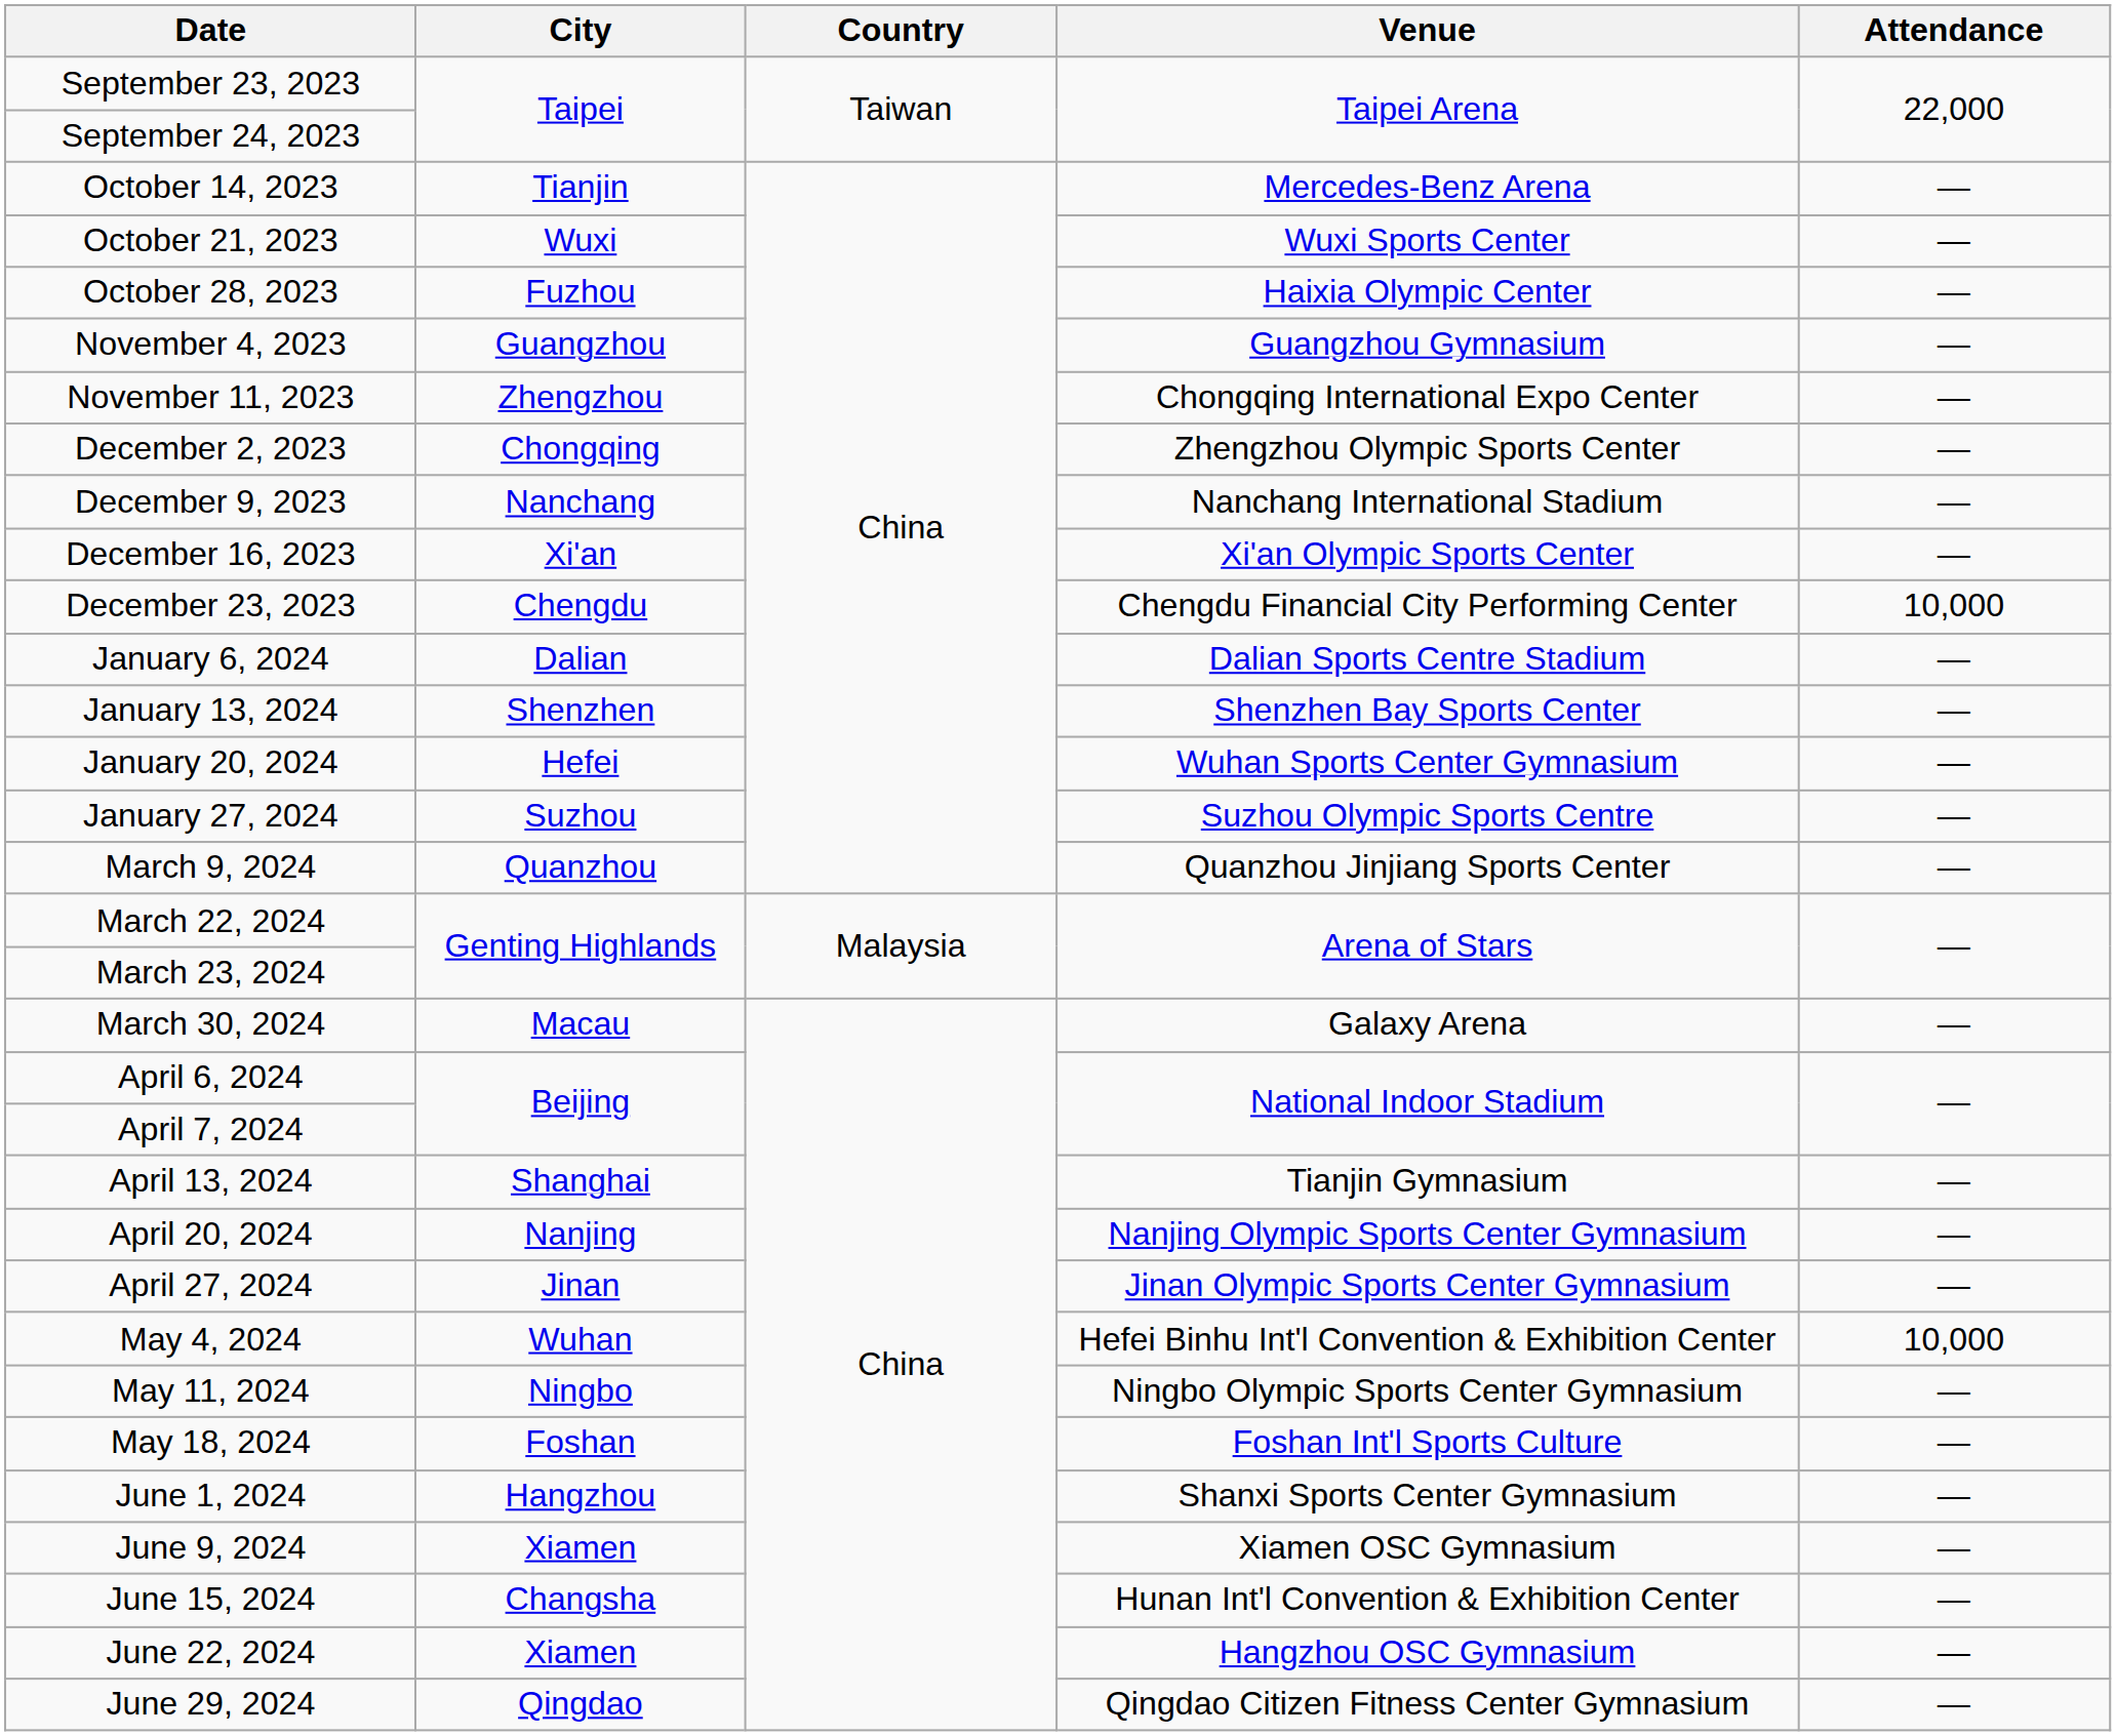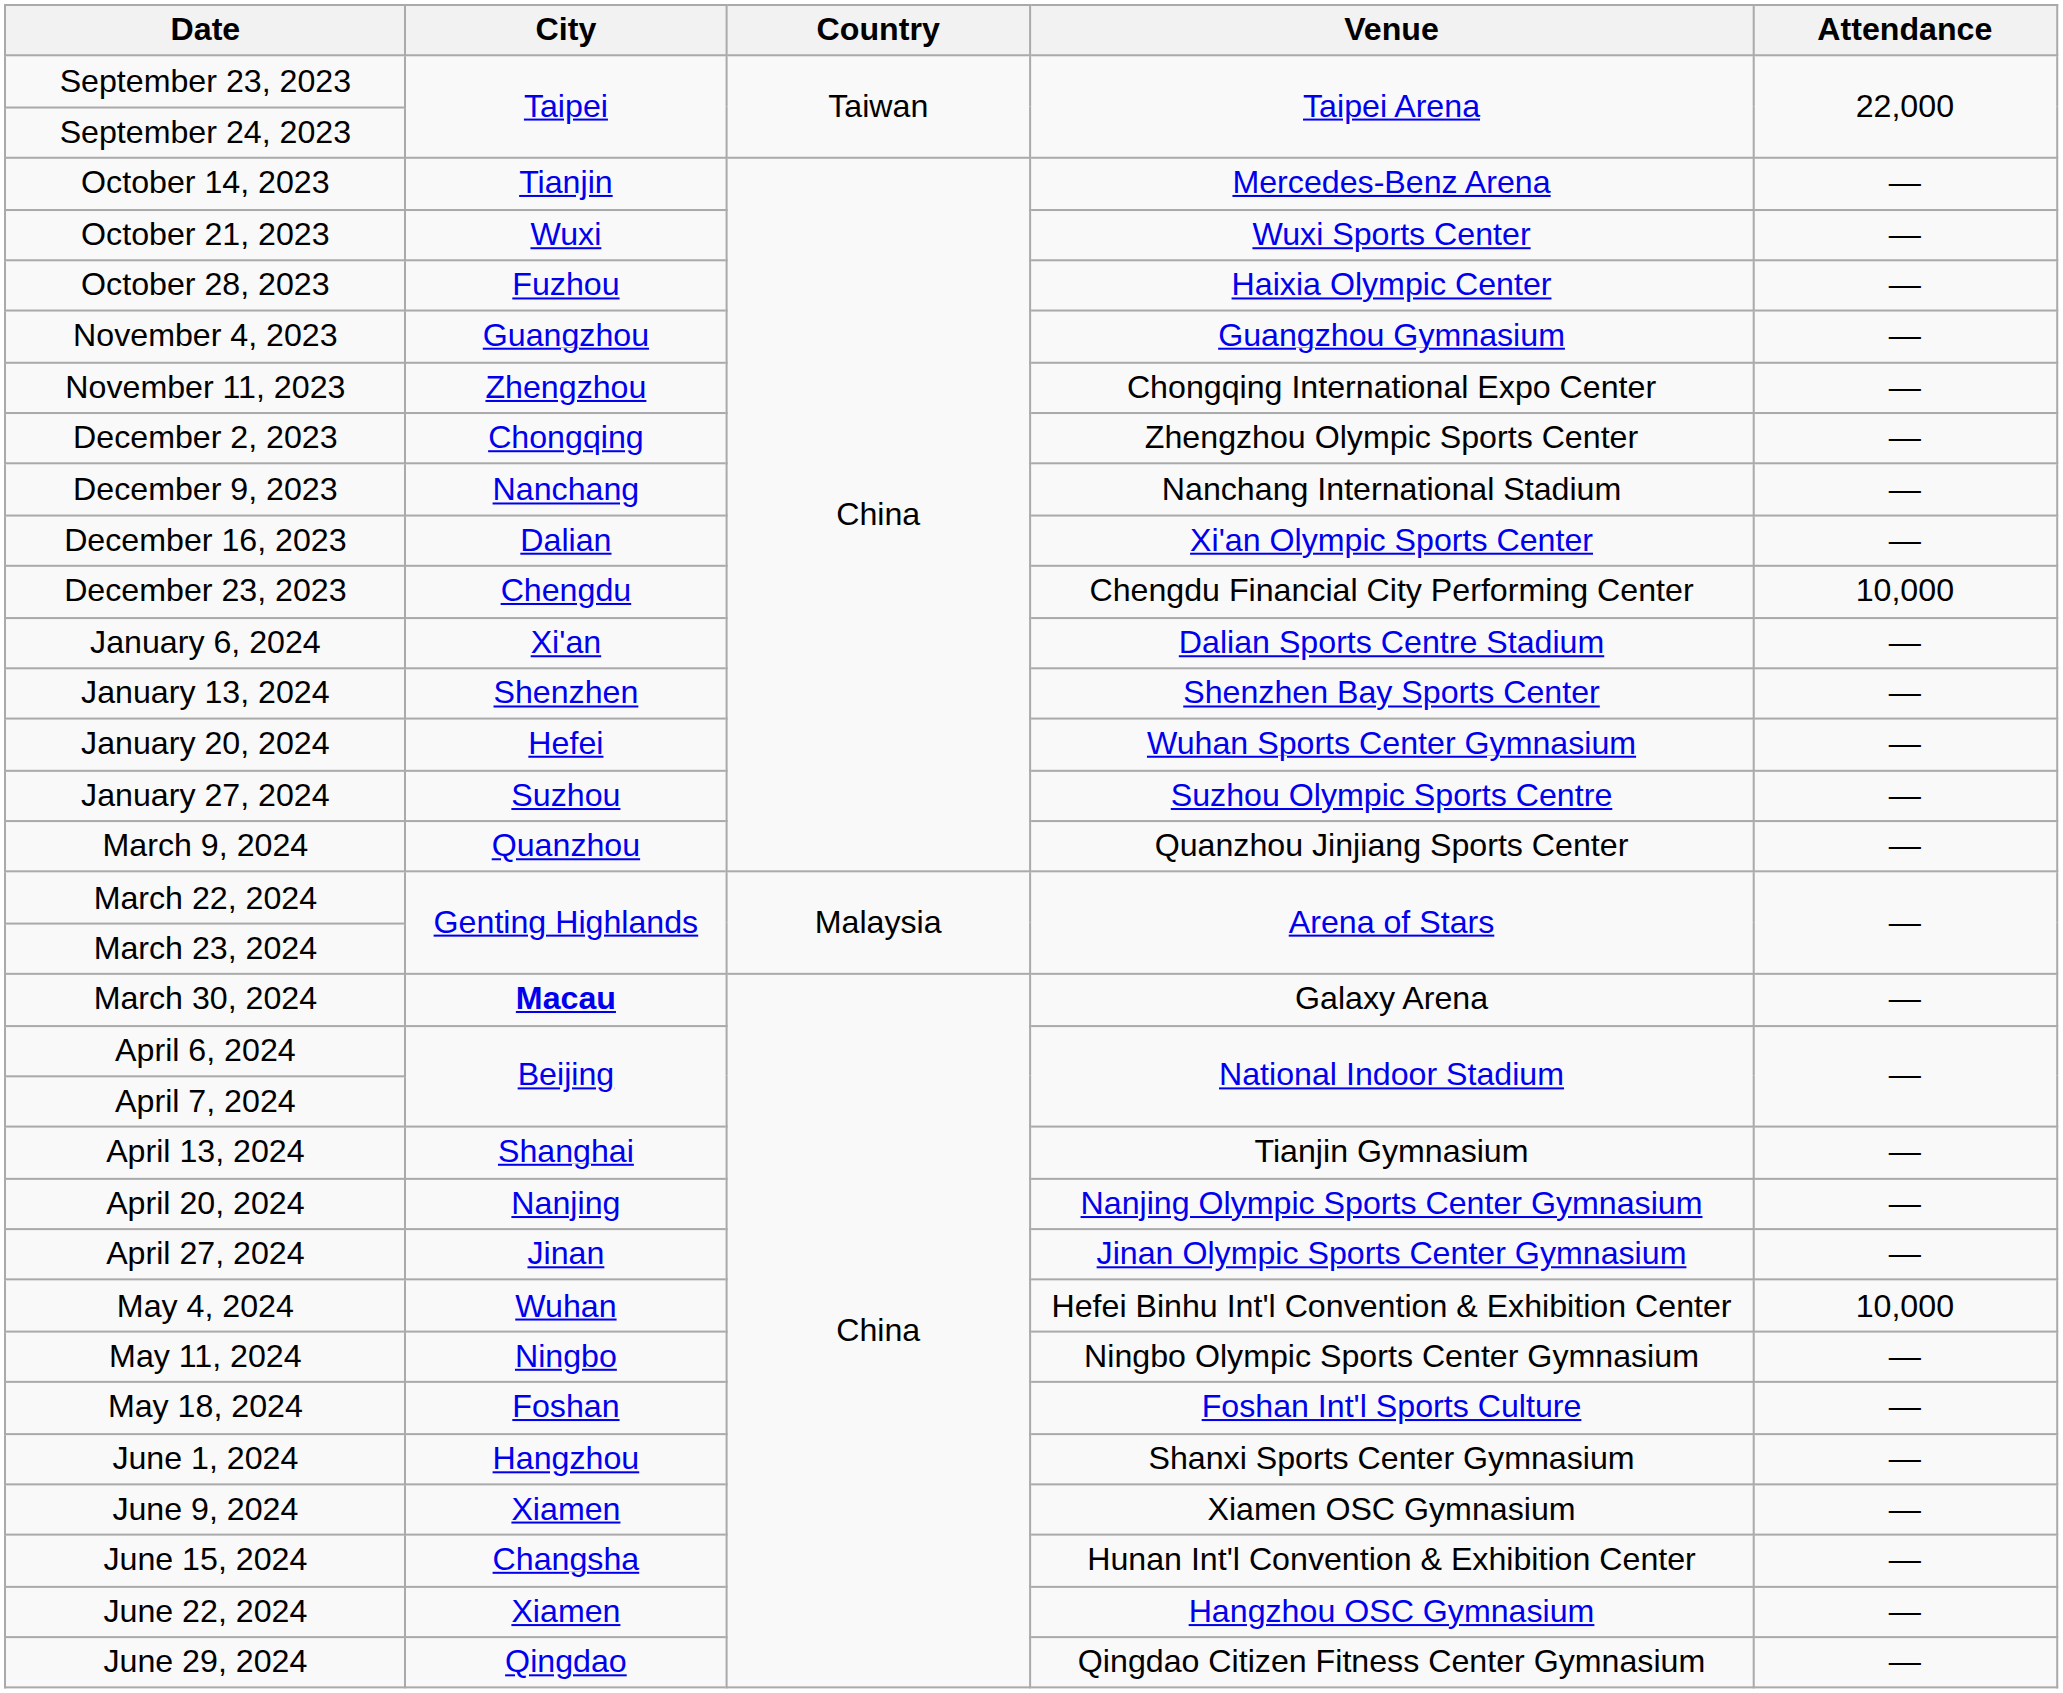December 16, 2023 | City: Xi'an -> Dalian
January 6, 2024 | City: Dalian -> Xi'an
March 30, 2024 | City: normal -> bold
